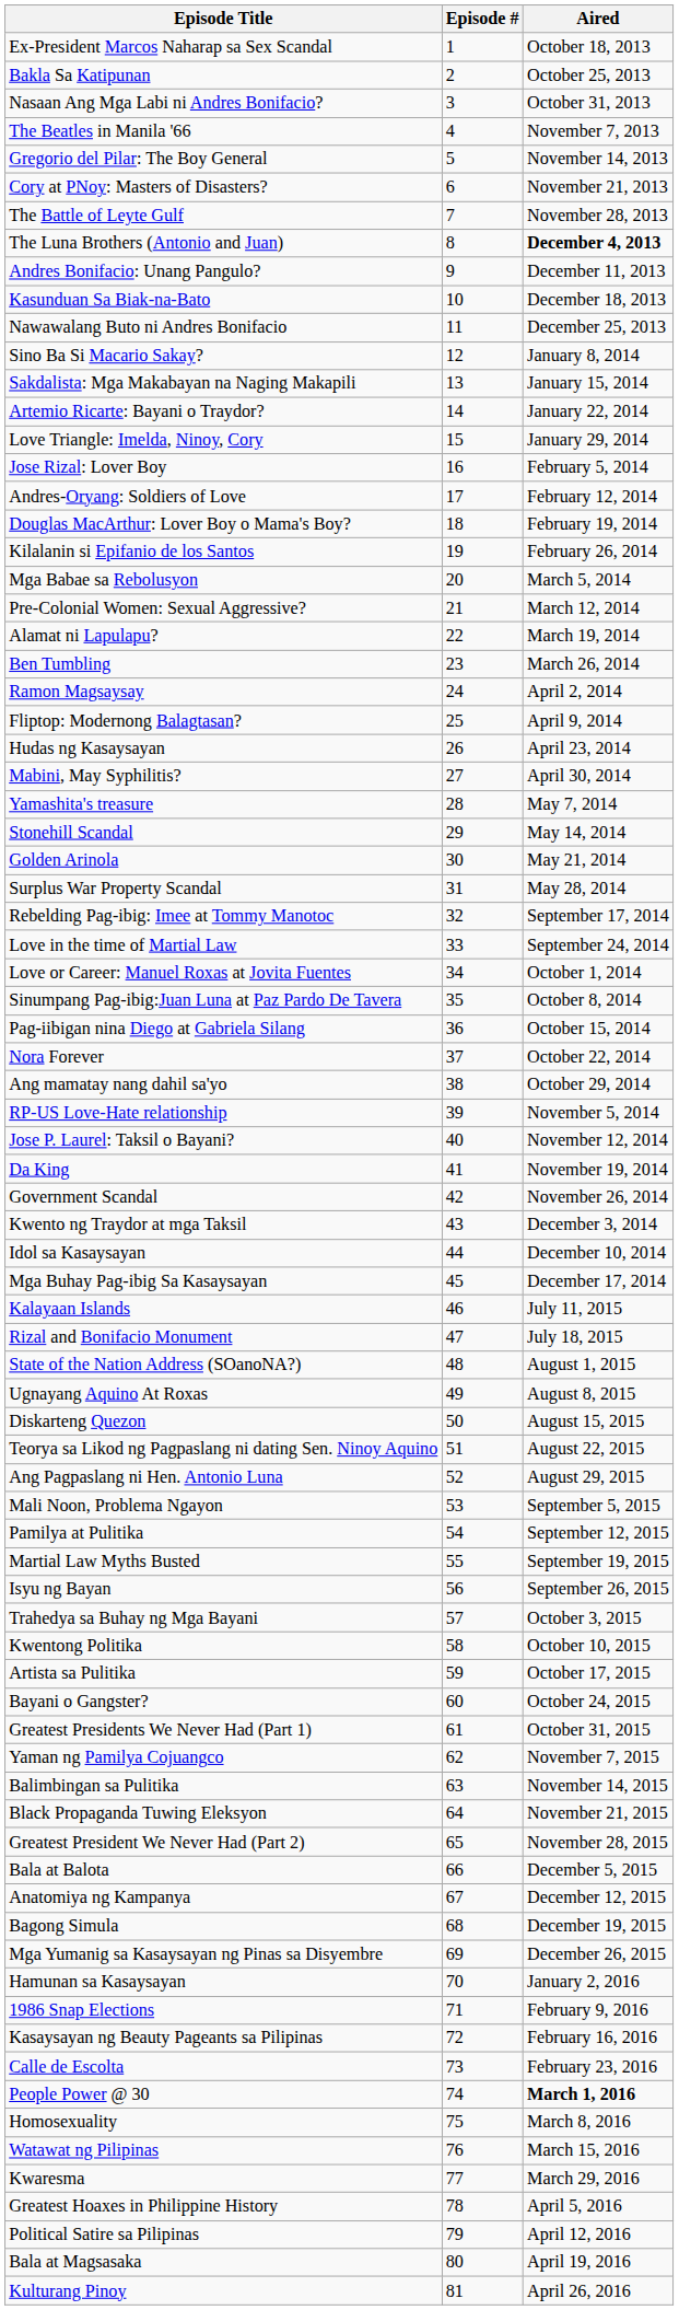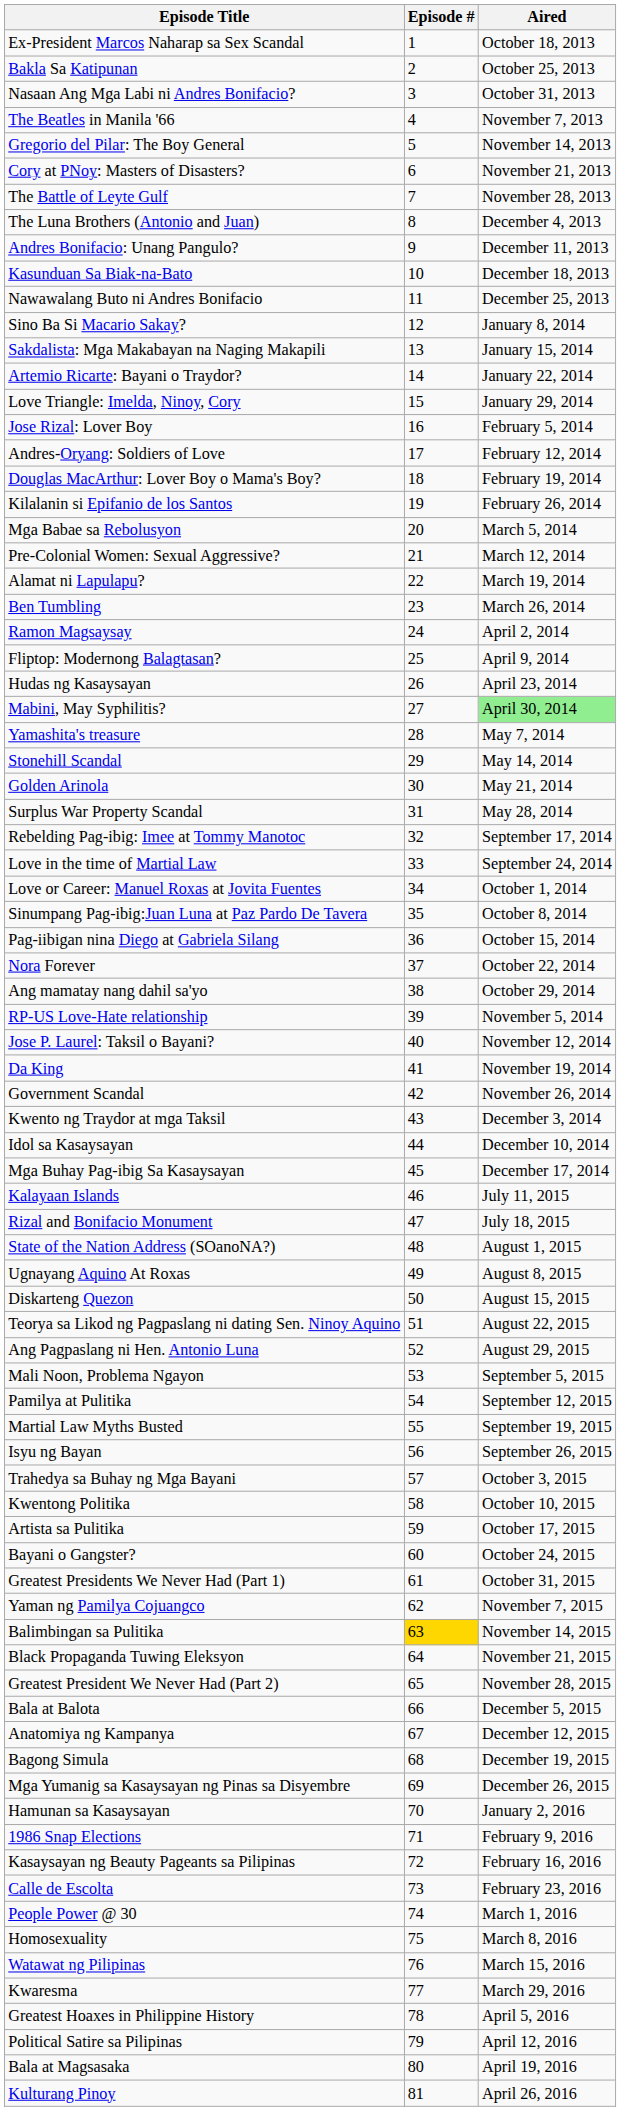The Luna Brothers (Antonio and Juan) | Aired: bold -> normal
Mabini, May Syphilitis? | Aired: no background -> lightgreen background
Balimbingan sa Pulitika | Episode #: no background -> gold background
People Power @ 30 | Aired: bold -> normal
